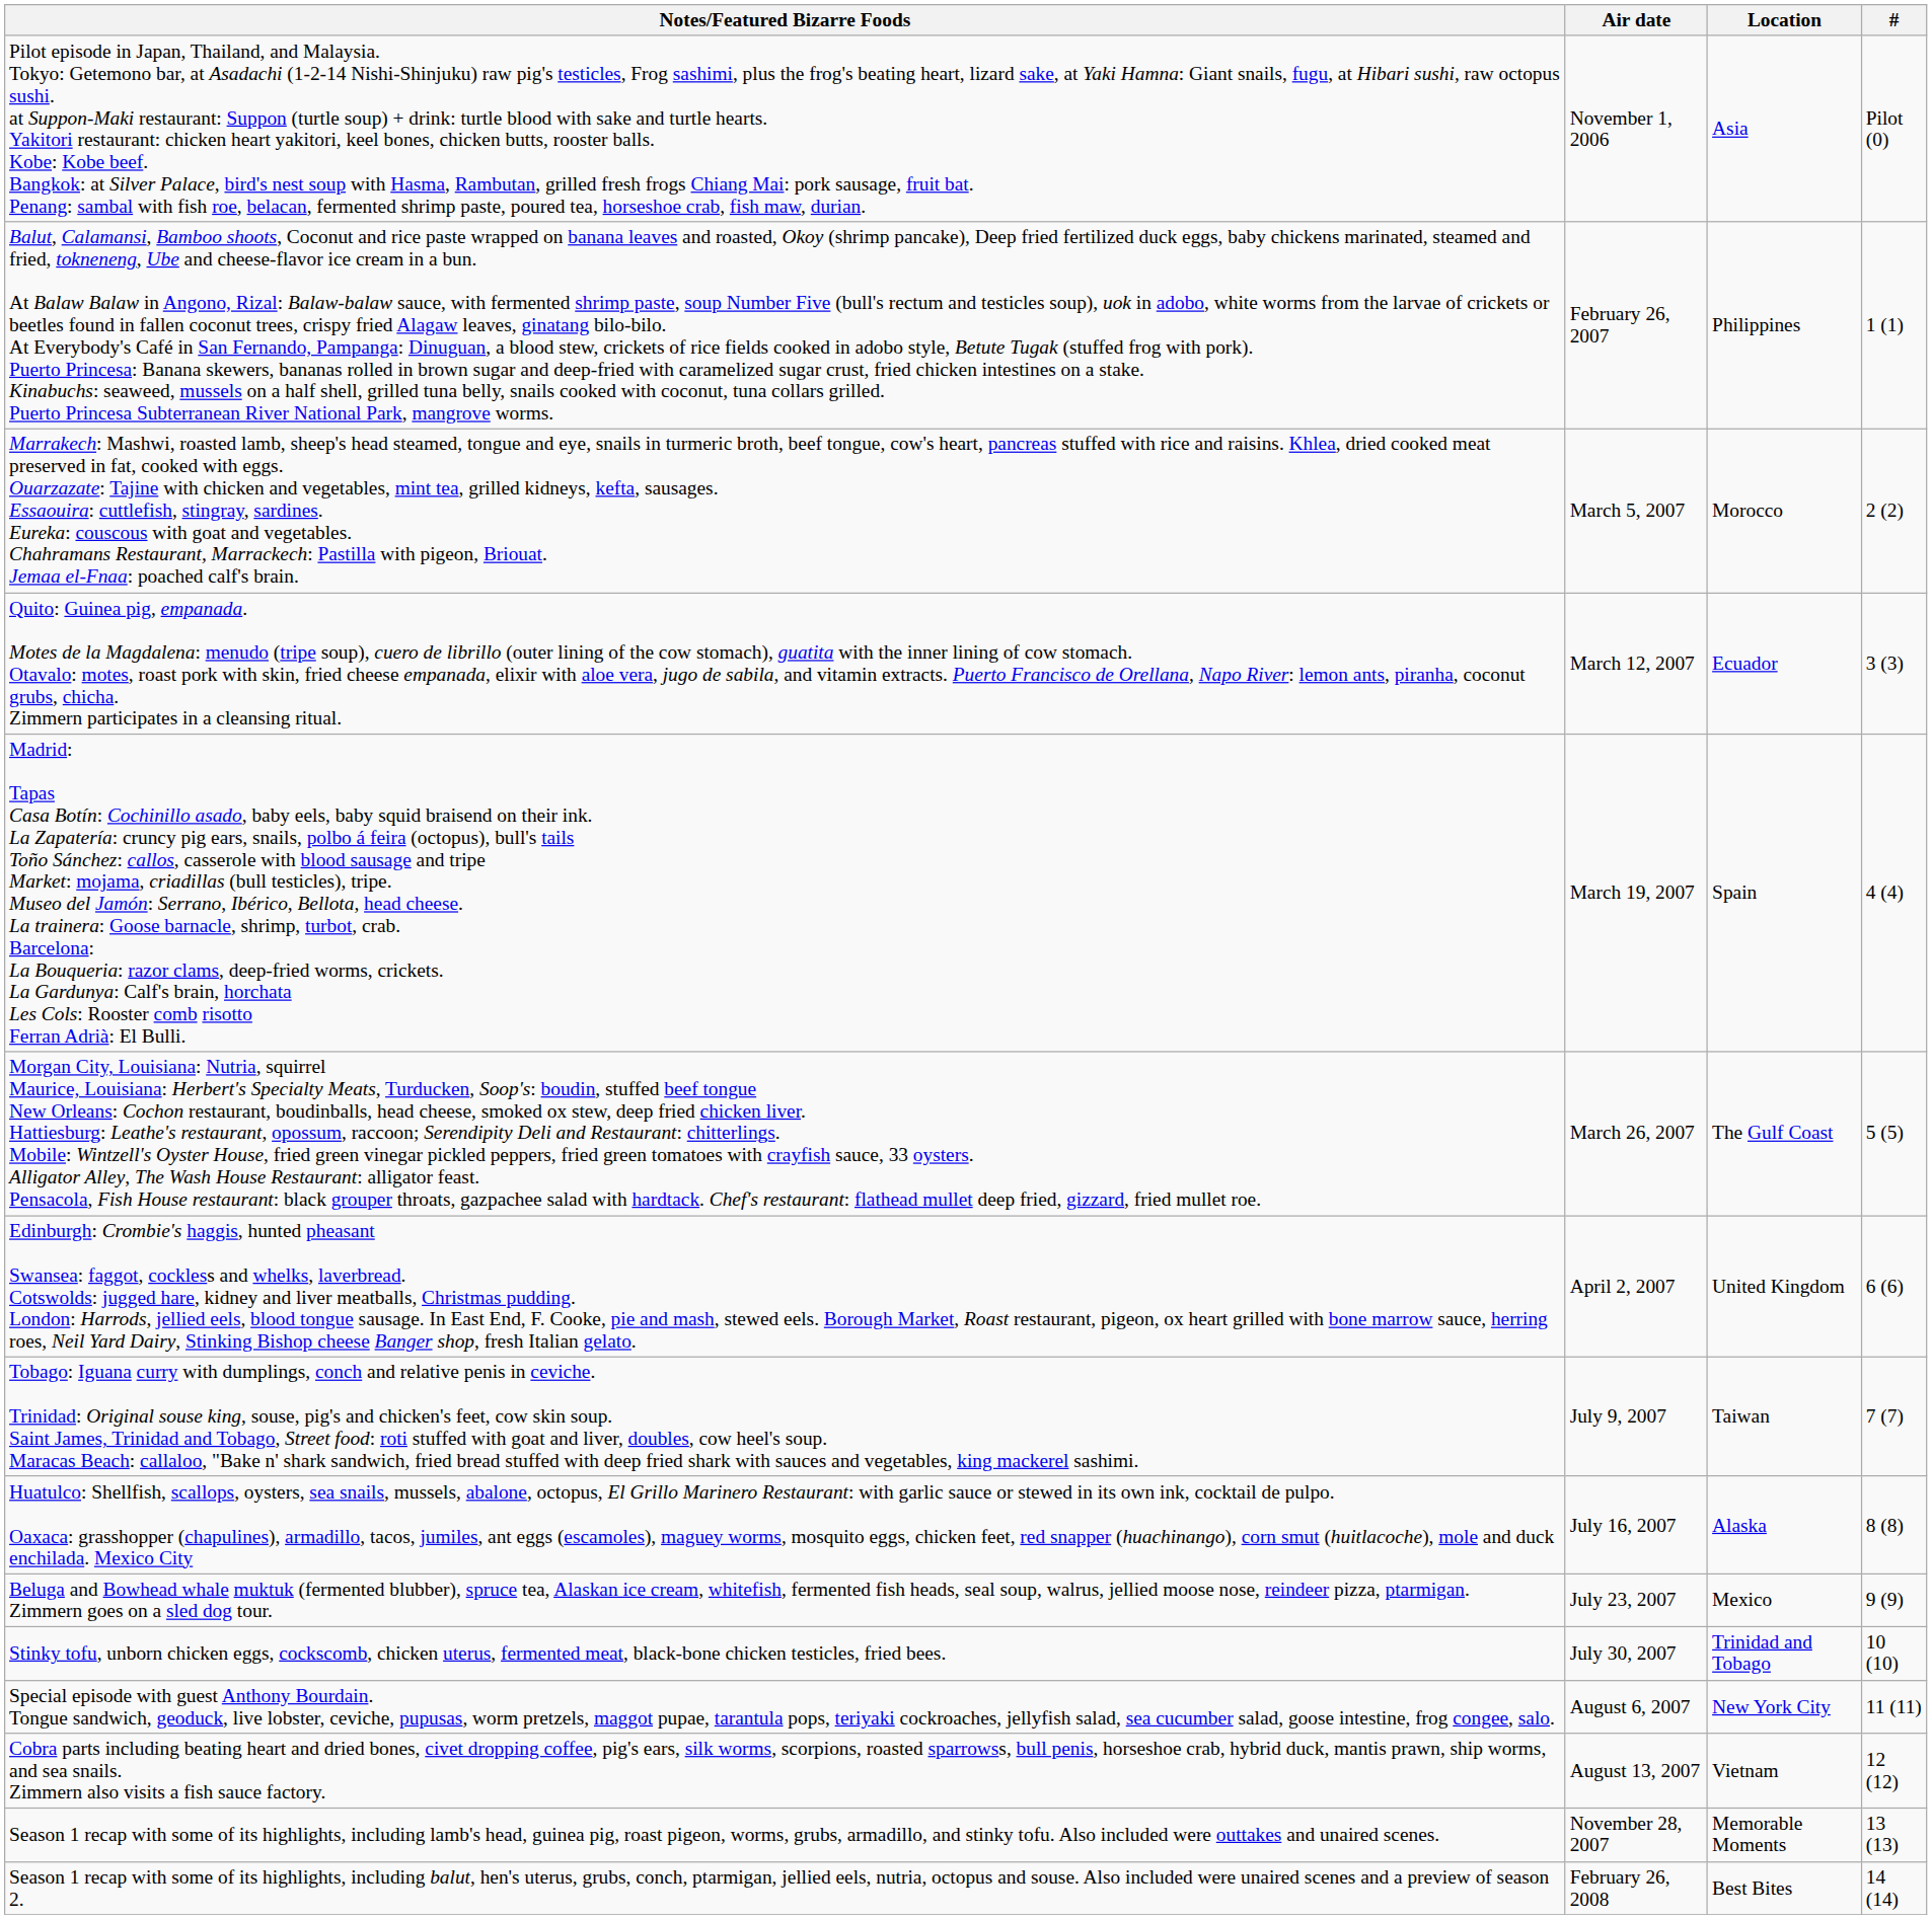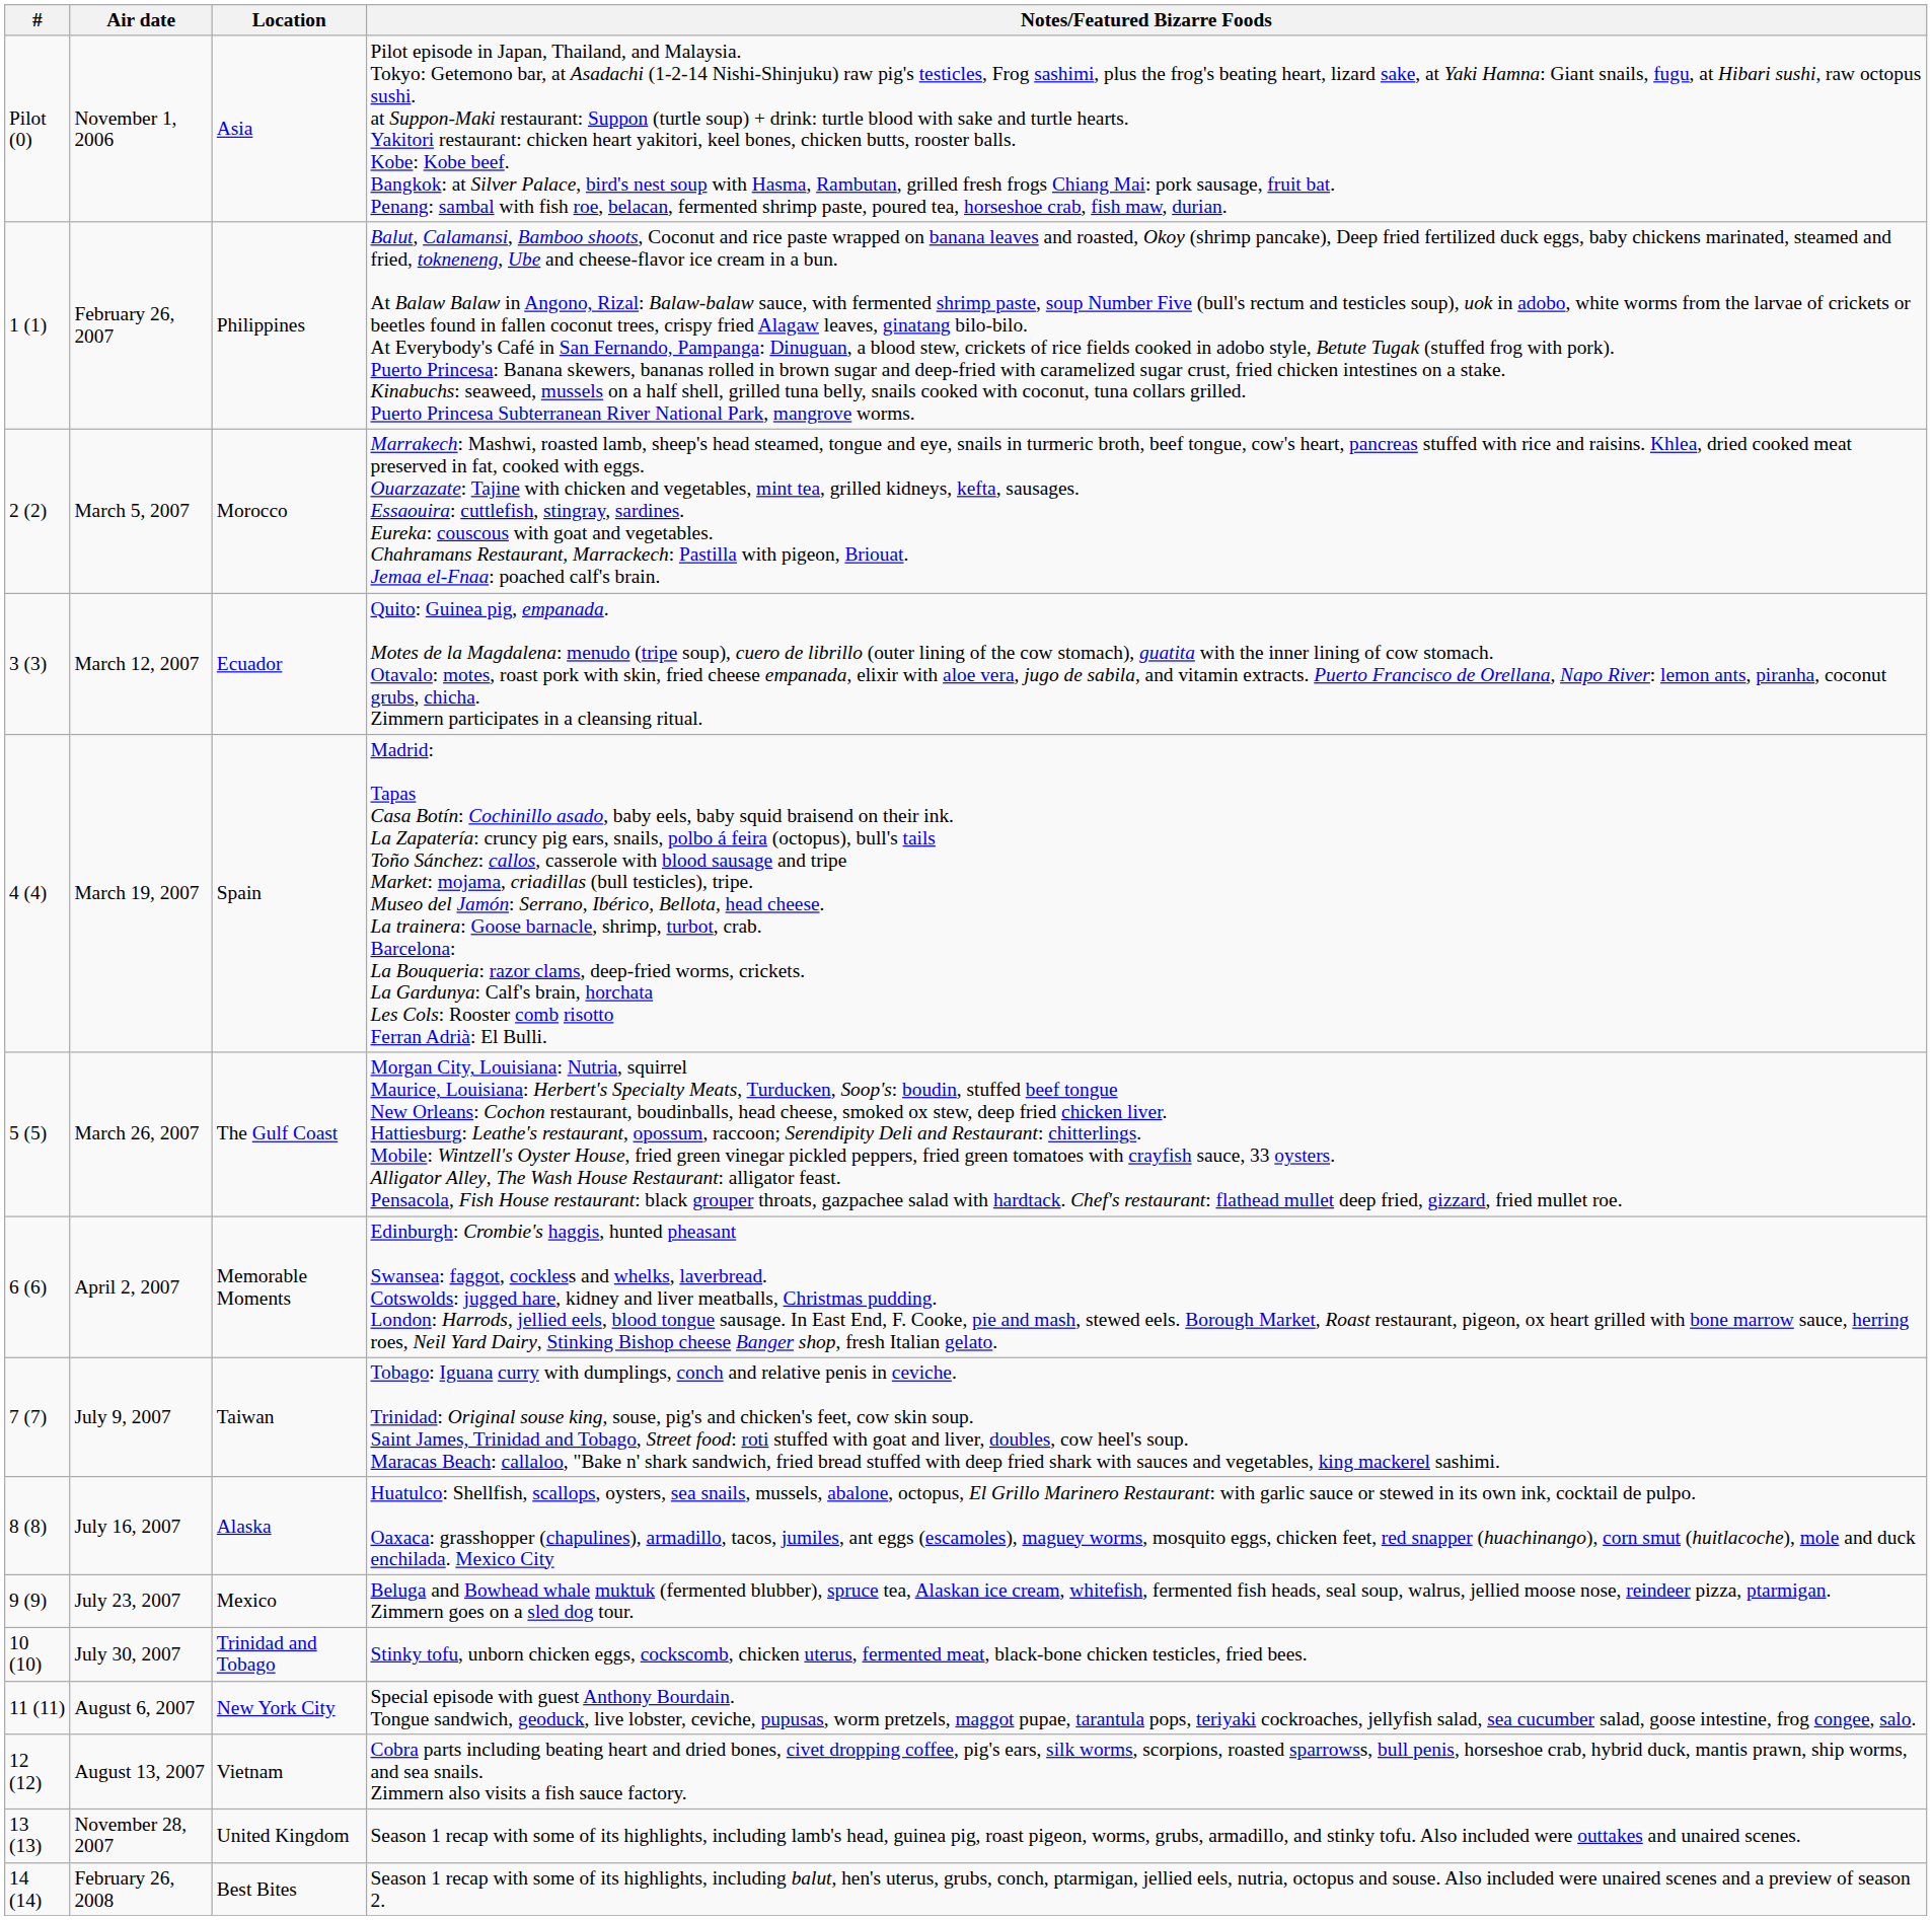columns swapped: # <-> Notes/Featured Bizarre Foods
April 2, 2007 | Location: United Kingdom -> Memorable Moments
November 28, 2007 | Location: Memorable Moments -> United Kingdom
